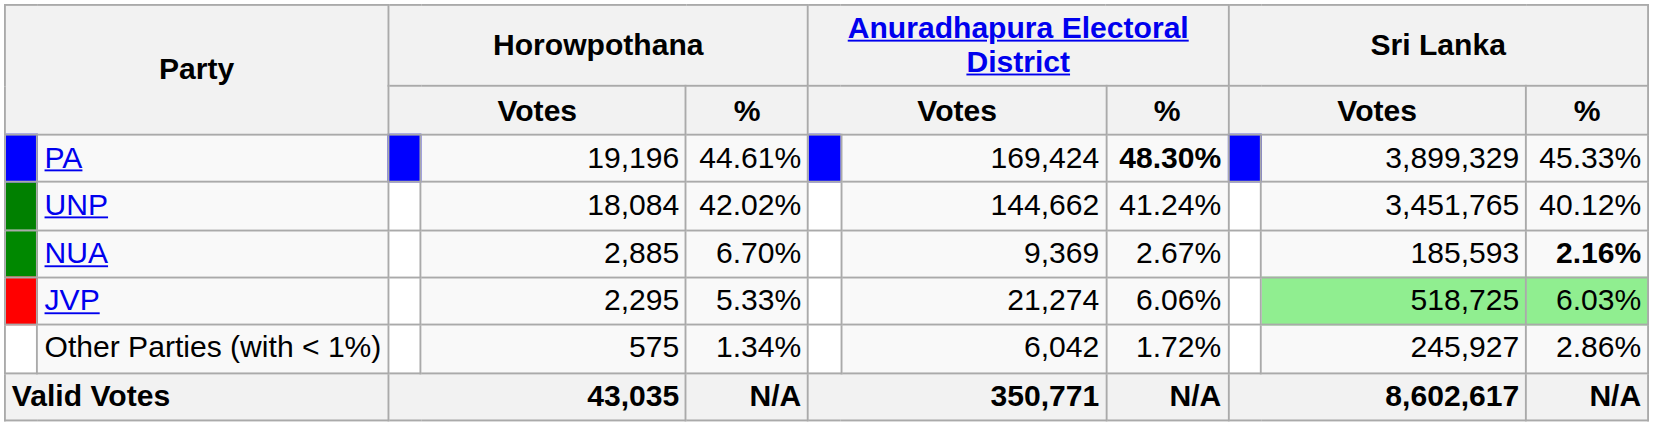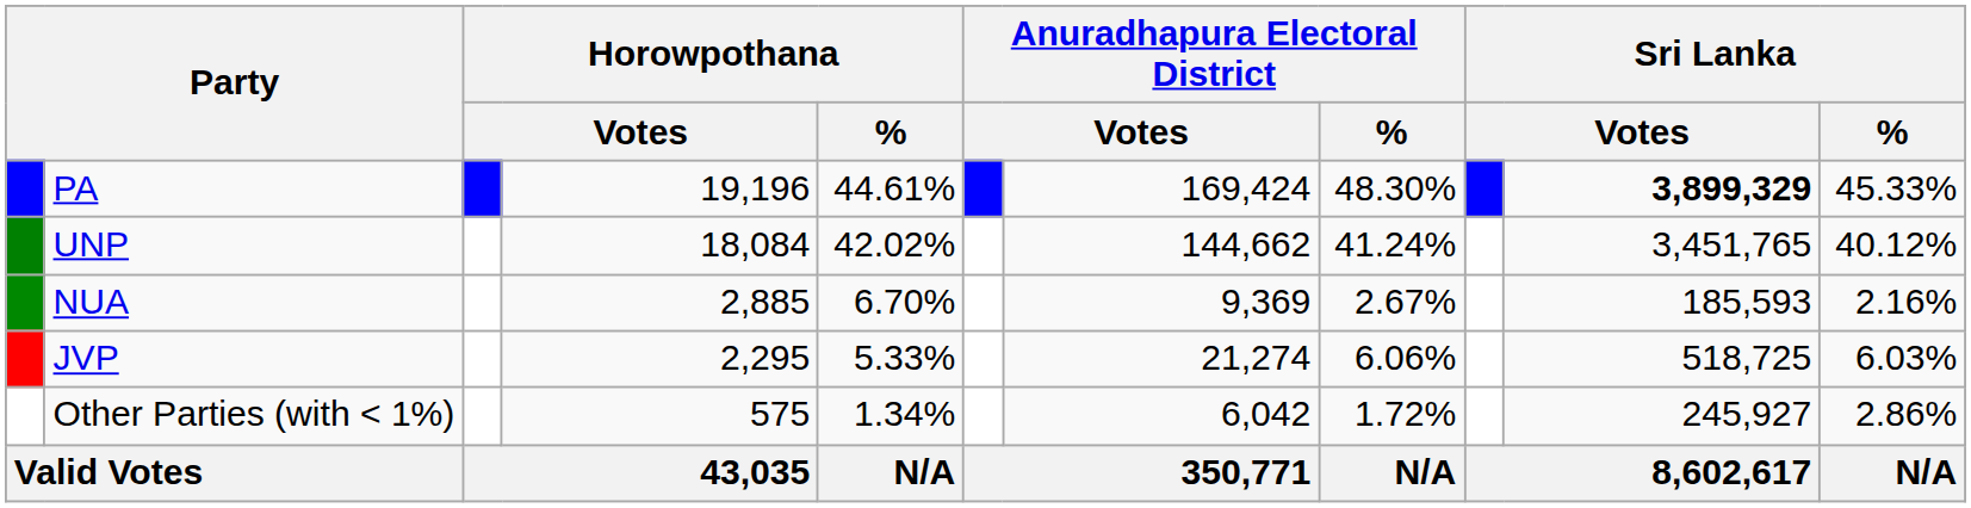PA | Anuradhapura Electoral District / %: bold -> normal
PA | column 10: normal -> bold
NUA | Sri Lanka / %: bold -> normal
JVP | column 10: lightgreen background -> no background
JVP | Sri Lanka / %: lightgreen background -> no background
